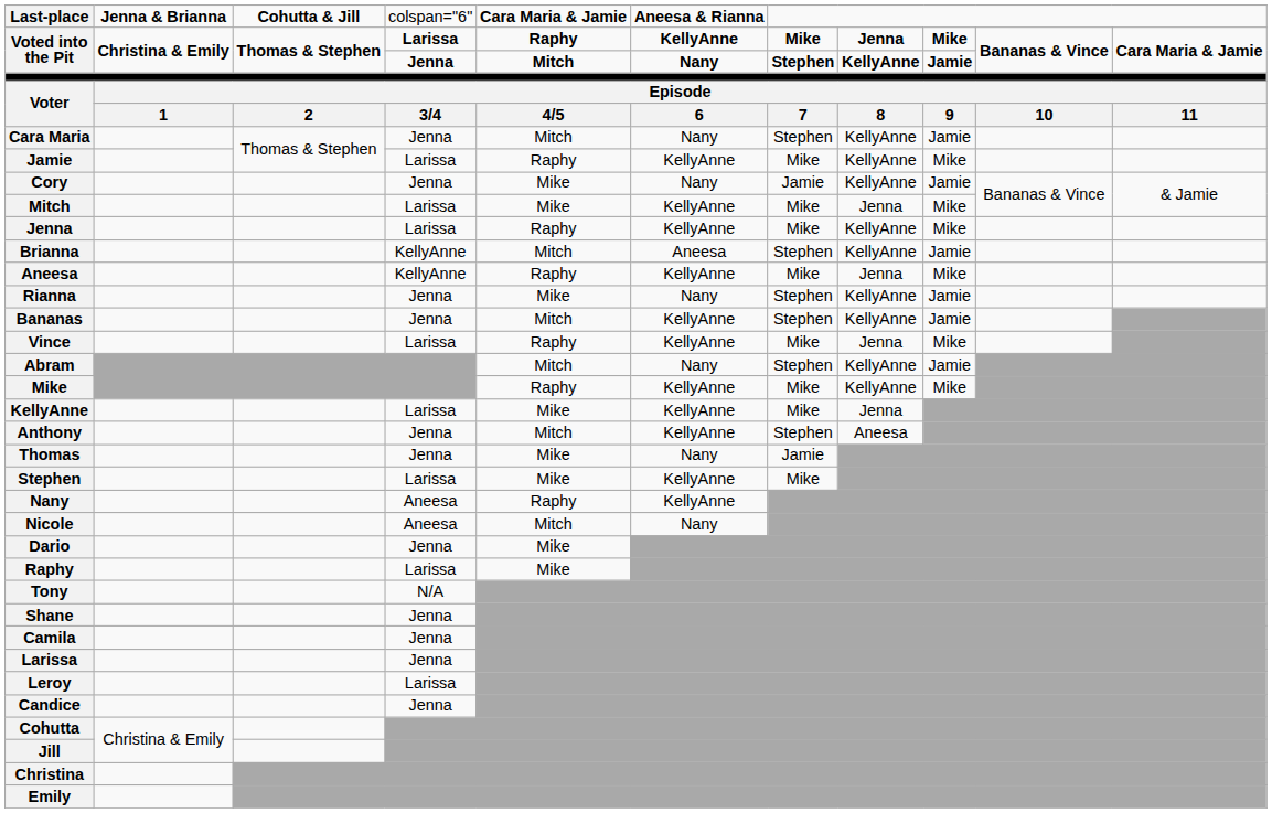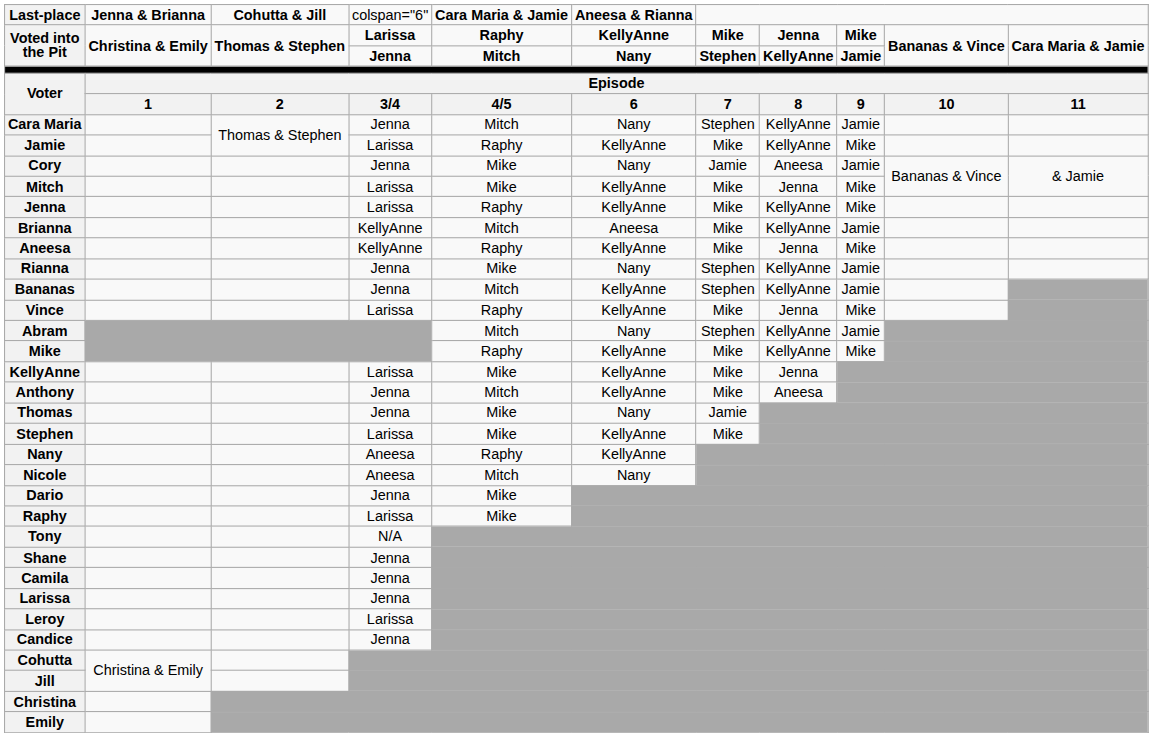Cory | column 8: KellyAnne -> Aneesa
Brianna | column 7: Stephen -> Mike
Anthony | column 7: Stephen -> Mike
